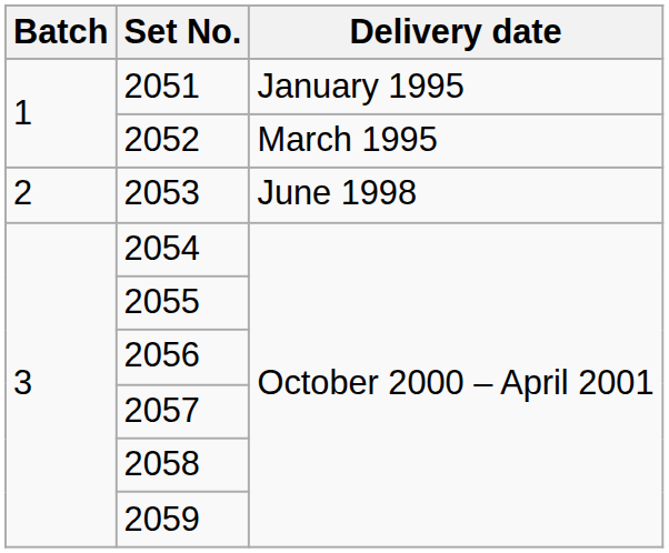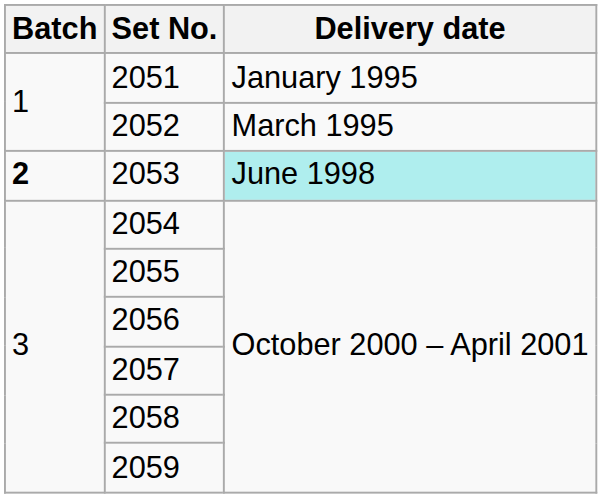2053 | Batch: normal -> bold
2053 | Delivery date: no background -> paleturquoise background
